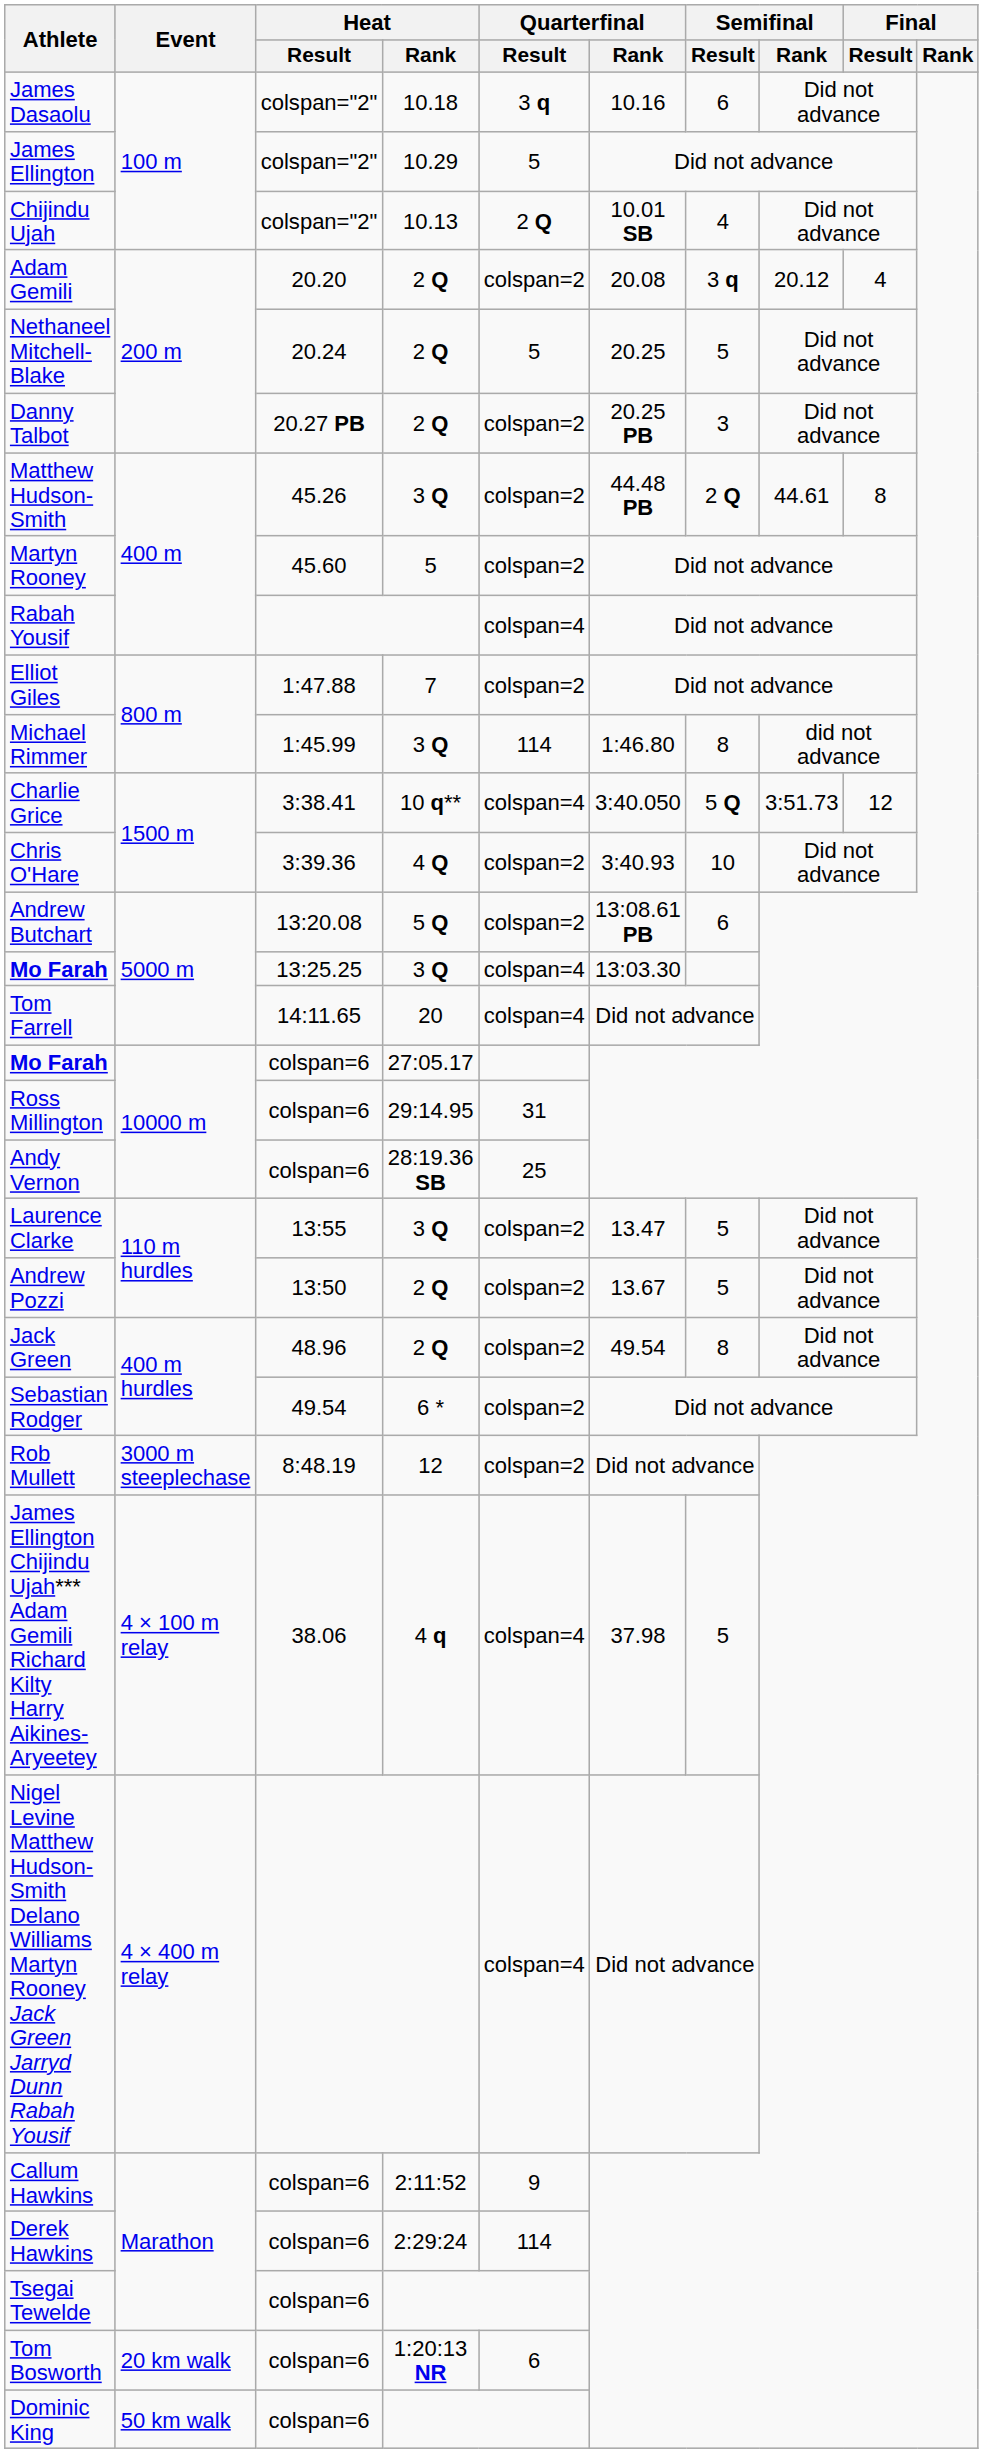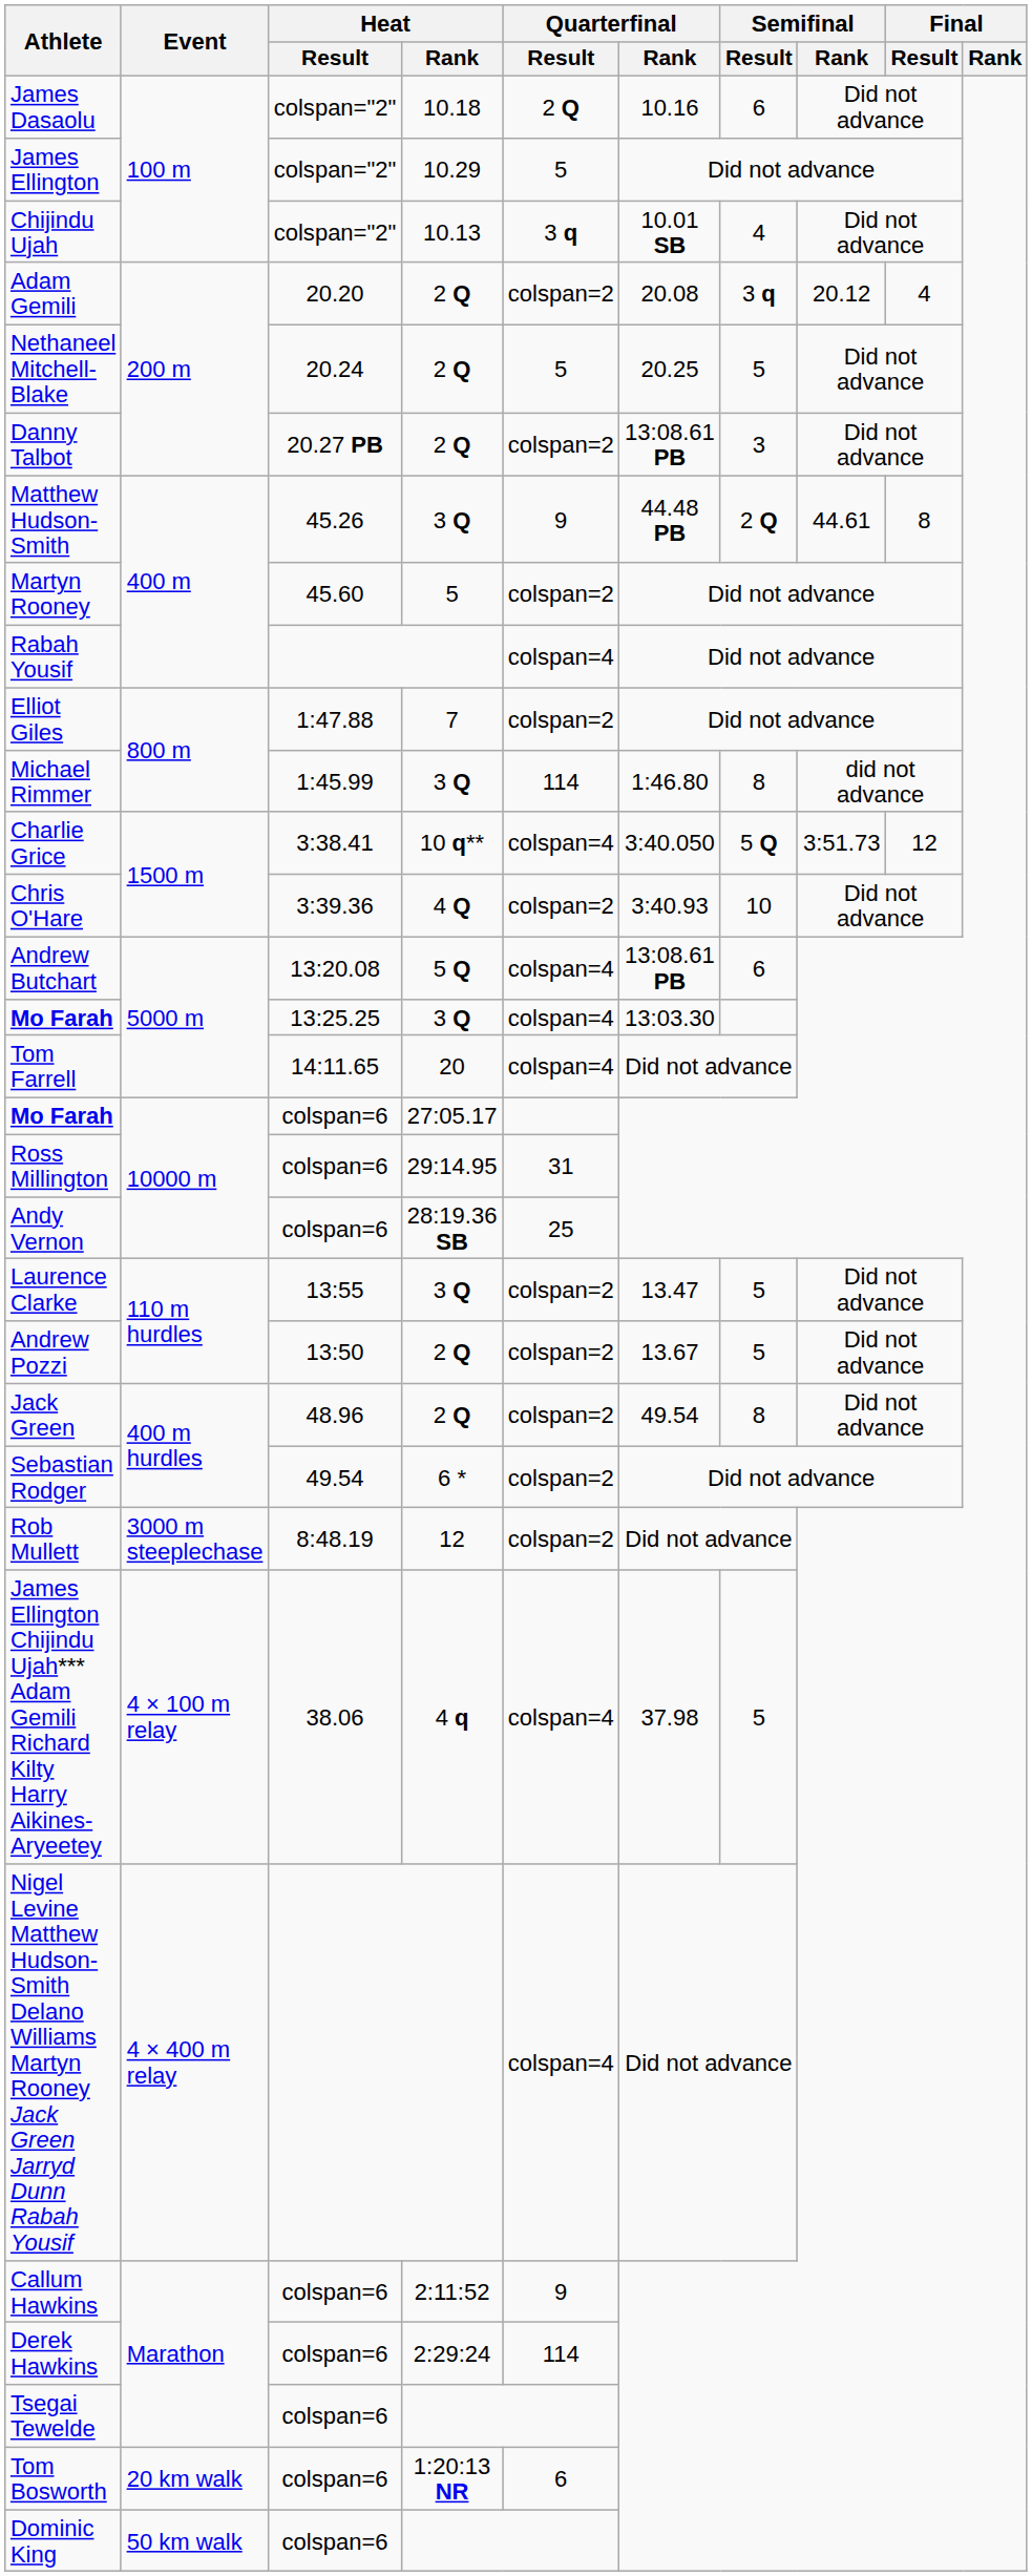James Dasaolu | Quarterfinal / Result: 3 q -> 2 Q
Chijindu Ujah | Quarterfinal / Result: 2 Q -> 3 q
Danny Talbot | Quarterfinal / Rank: 20.25 PB -> 13:08.61 PB
Matthew Hudson-Smith | Quarterfinal / Result: colspan=2 -> 9
Andrew Butchart | Quarterfinal / Result: colspan=2 -> colspan=4
